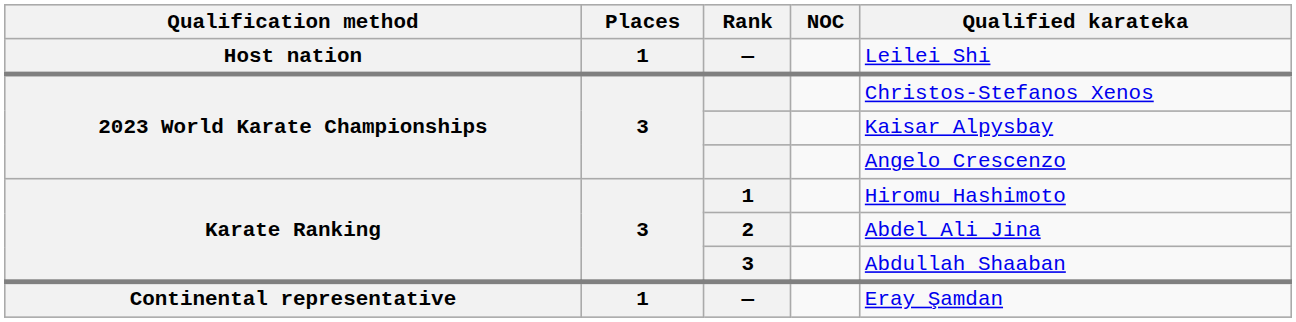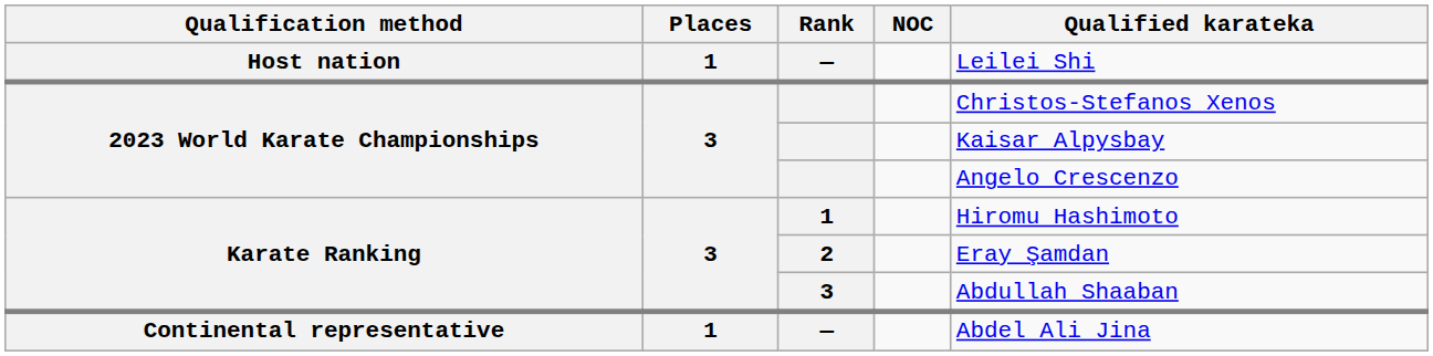2 | Qualified karateka: Abdel Ali Jina -> Eray Şamdan
Continental representative / — | Qualified karateka: Eray Şamdan -> Abdel Ali Jina
